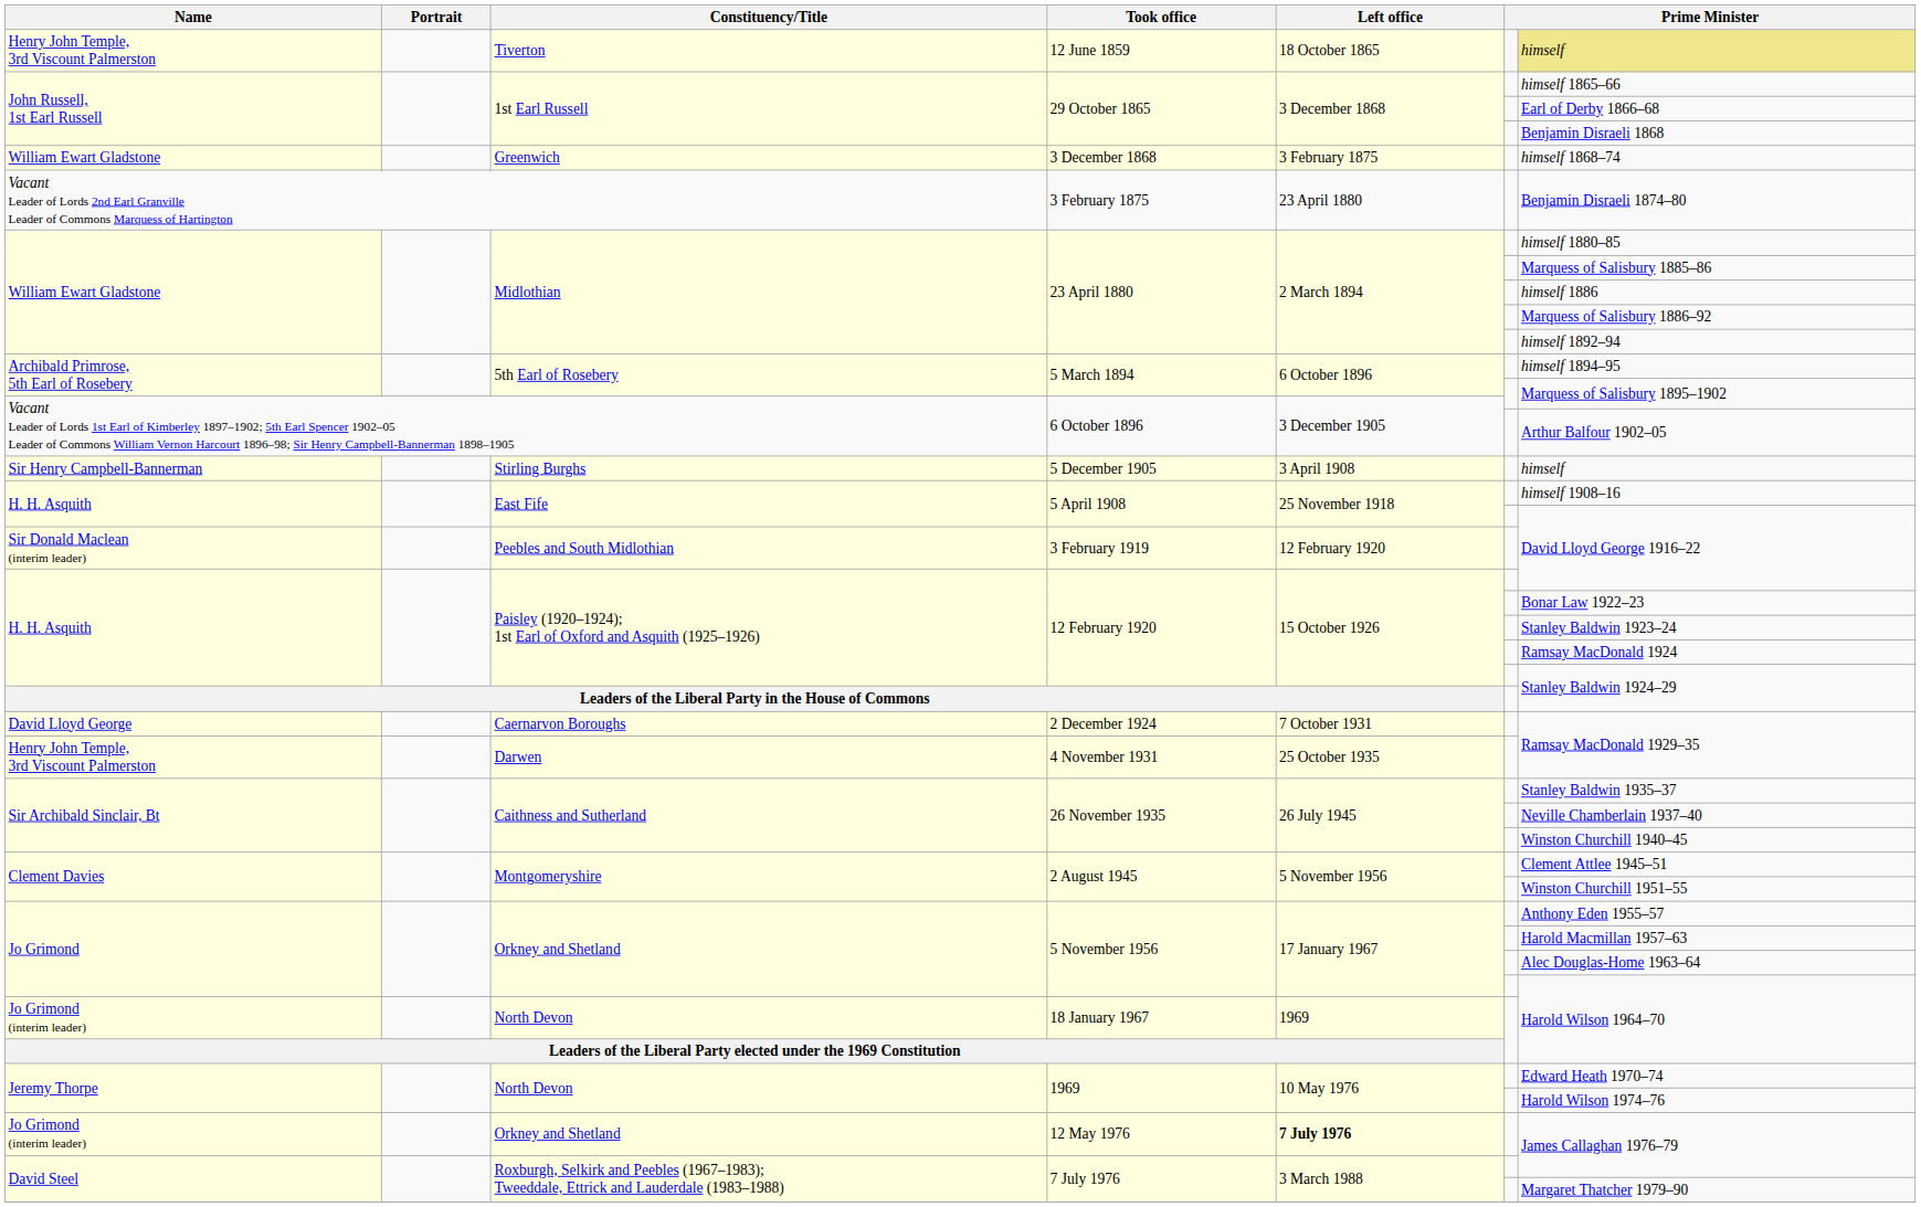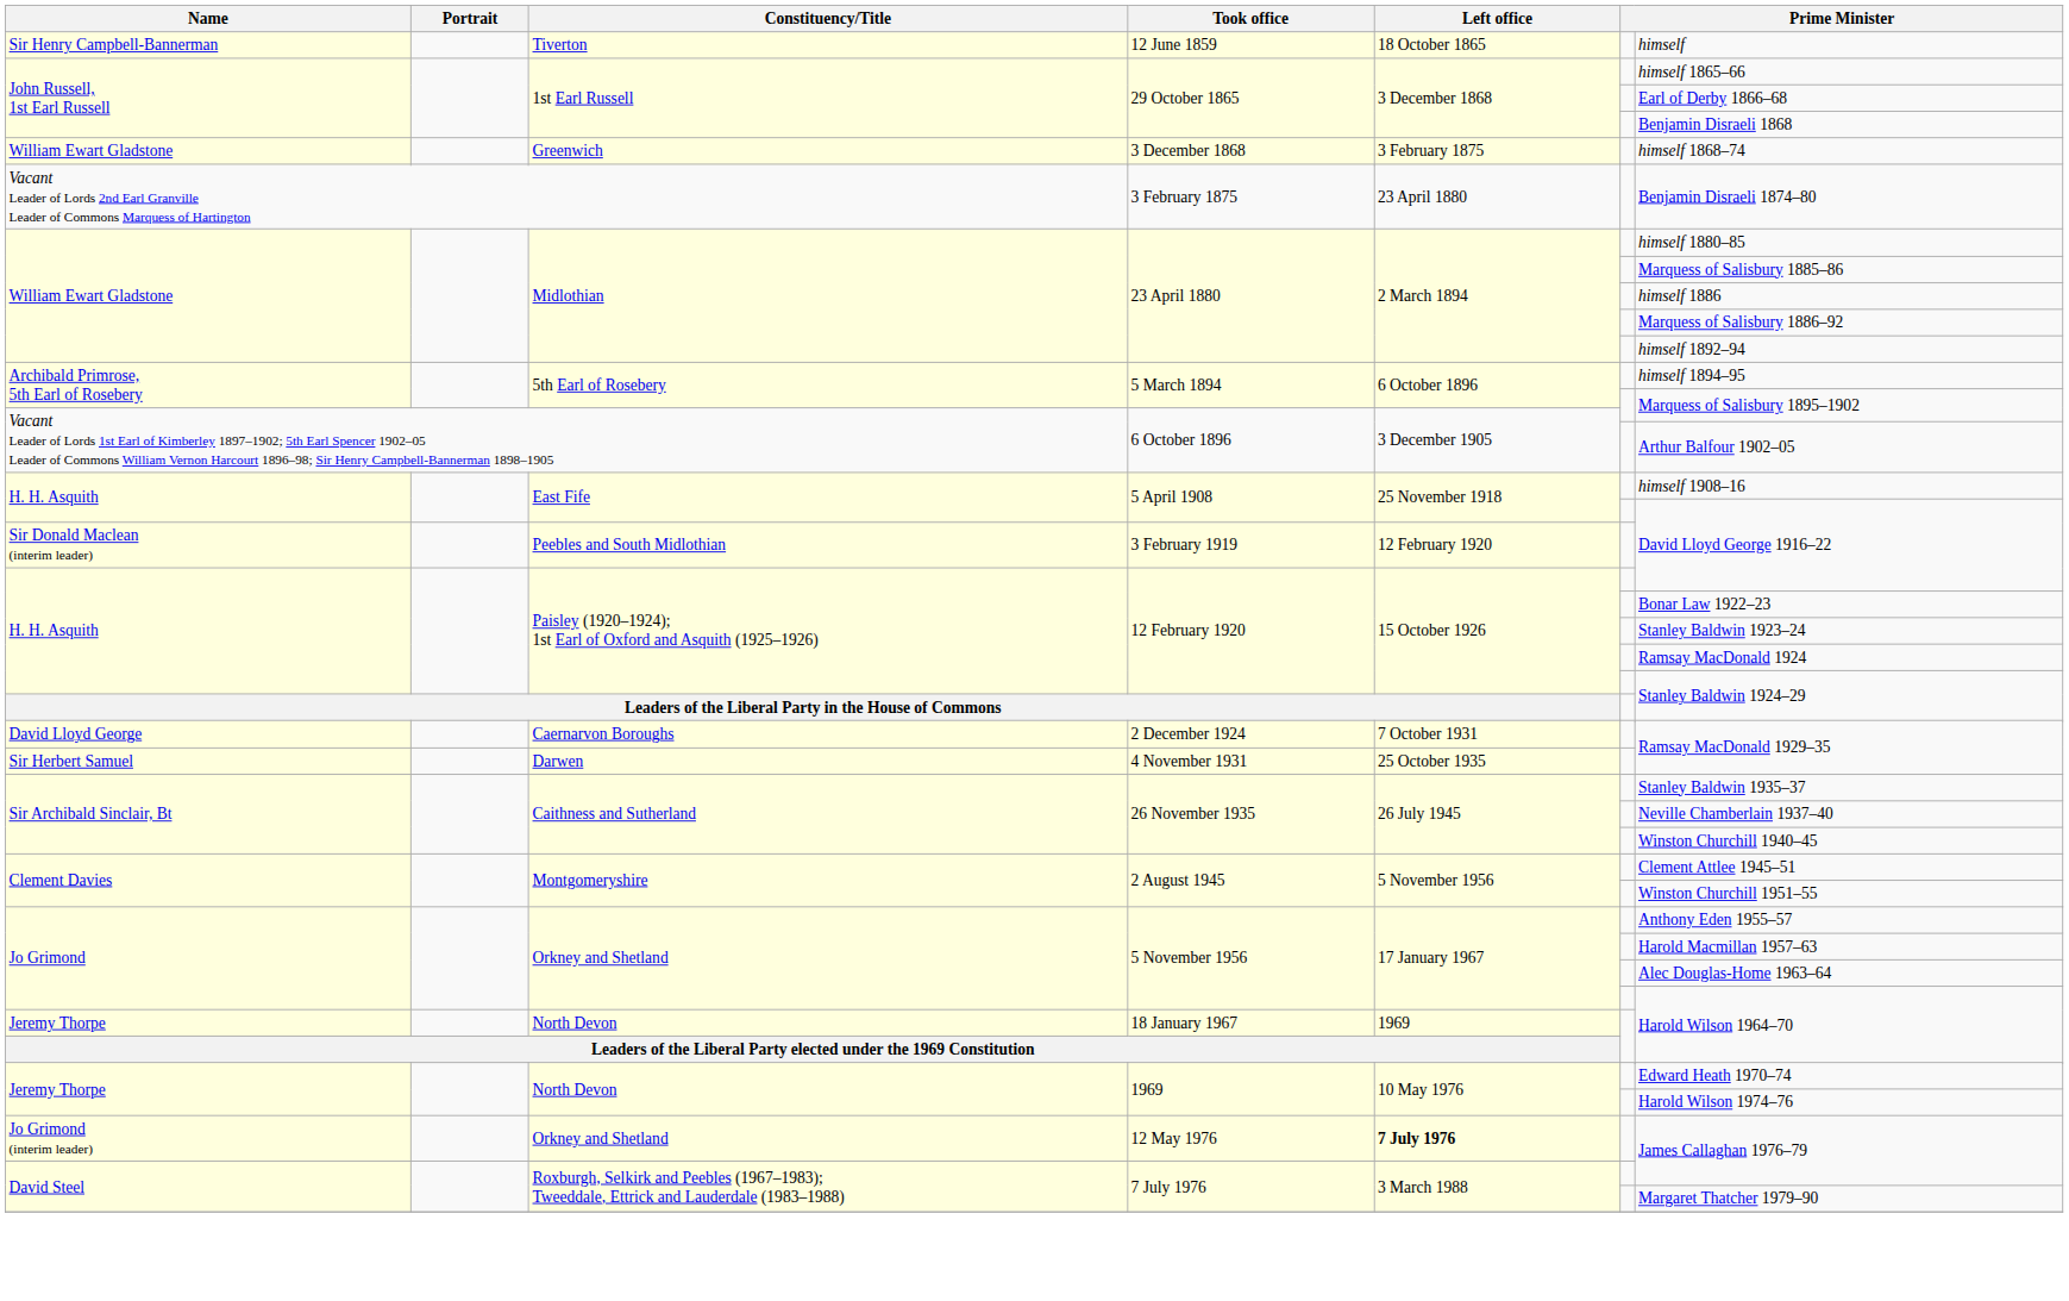12 June 1859 | Name: Henry John Temple, 3rd Viscount Palmerston -> Sir Henry Campbell-Bannerman
12 June 1859 | column 7: khaki background -> no background
- row: Sir Henry Campbell-Bannerman | Stirling Burghs | 5 December 1905 | 3 April 1908 | himself
4 November 1931 | Name: Henry John Temple, 3rd Viscount Palmerston -> Sir Herbert Samuel
18 January 1967 | Name: Jo Grimond (interim leader) -> Jeremy Thorpe
